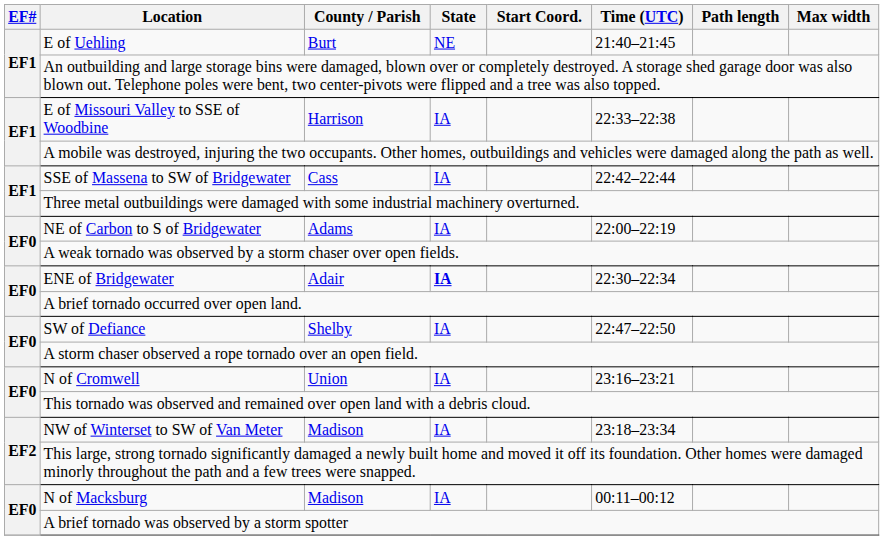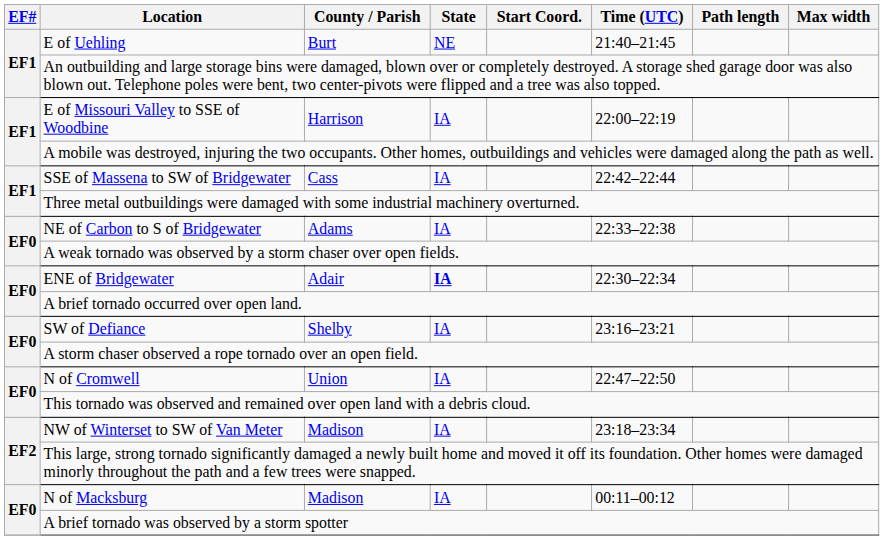E of Missouri Valley to SSE of Woodbine | Time (UTC): 22:33–22:38 -> 22:00–22:19
NE of Carbon to S of Bridgewater | Time (UTC): 22:00–22:19 -> 22:33–22:38
SW of Defiance | Time (UTC): 22:47–22:50 -> 23:16–23:21
N of Cromwell | Time (UTC): 23:16–23:21 -> 22:47–22:50
